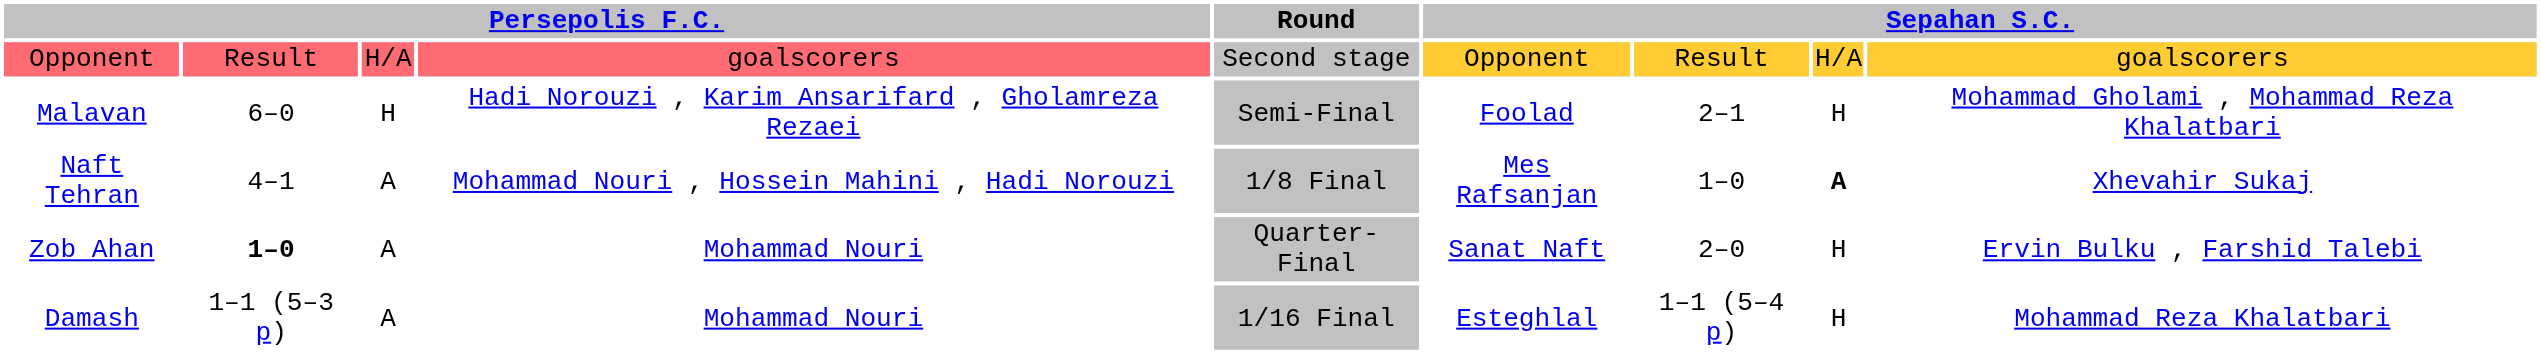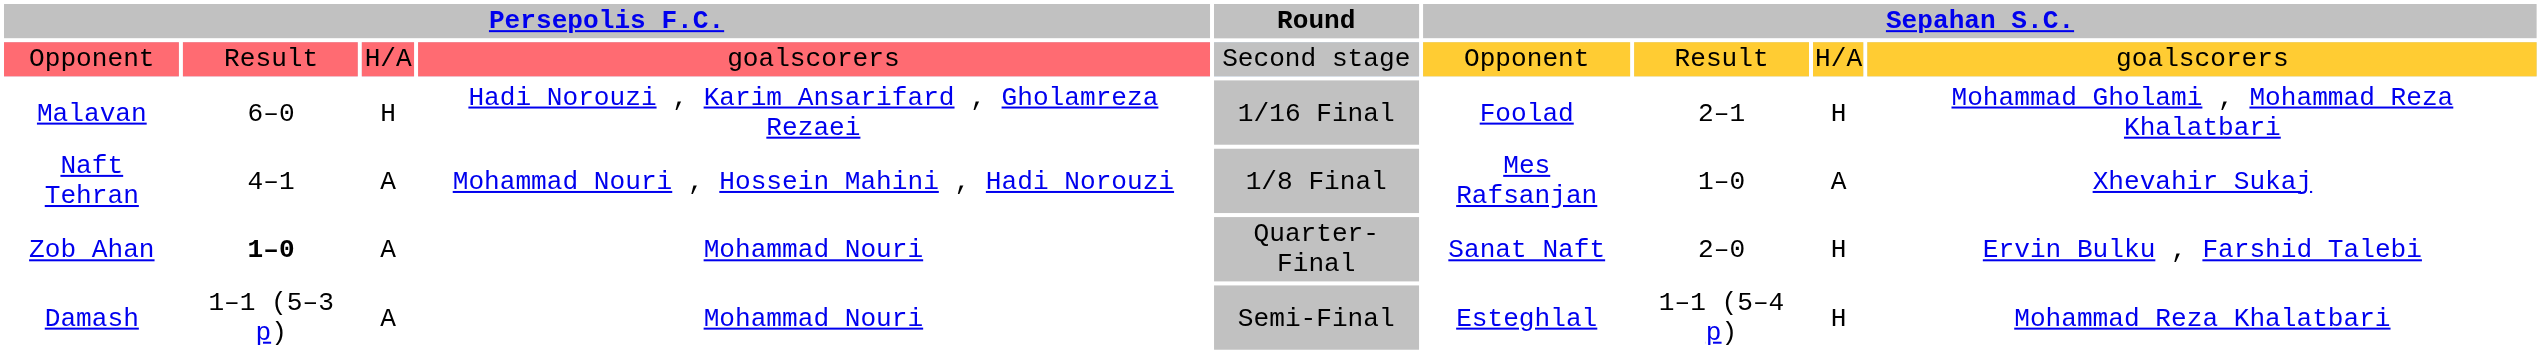Malavan | Round: Semi-Final -> 1/16 Final
Naft Tehran | column 8: bold -> normal
Damash | Round: 1/16 Final -> Semi-Final
